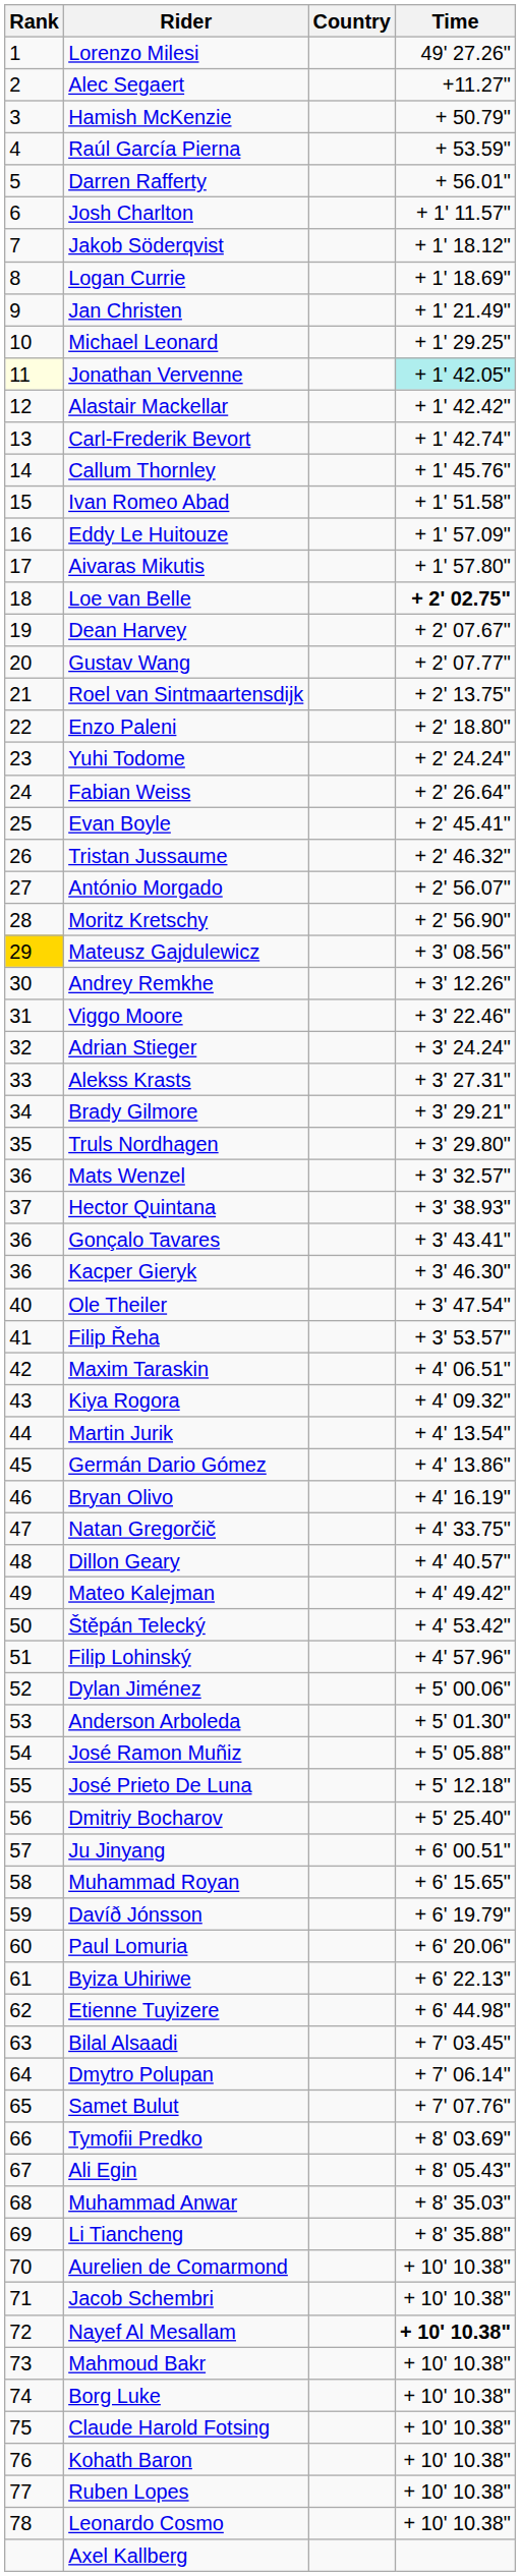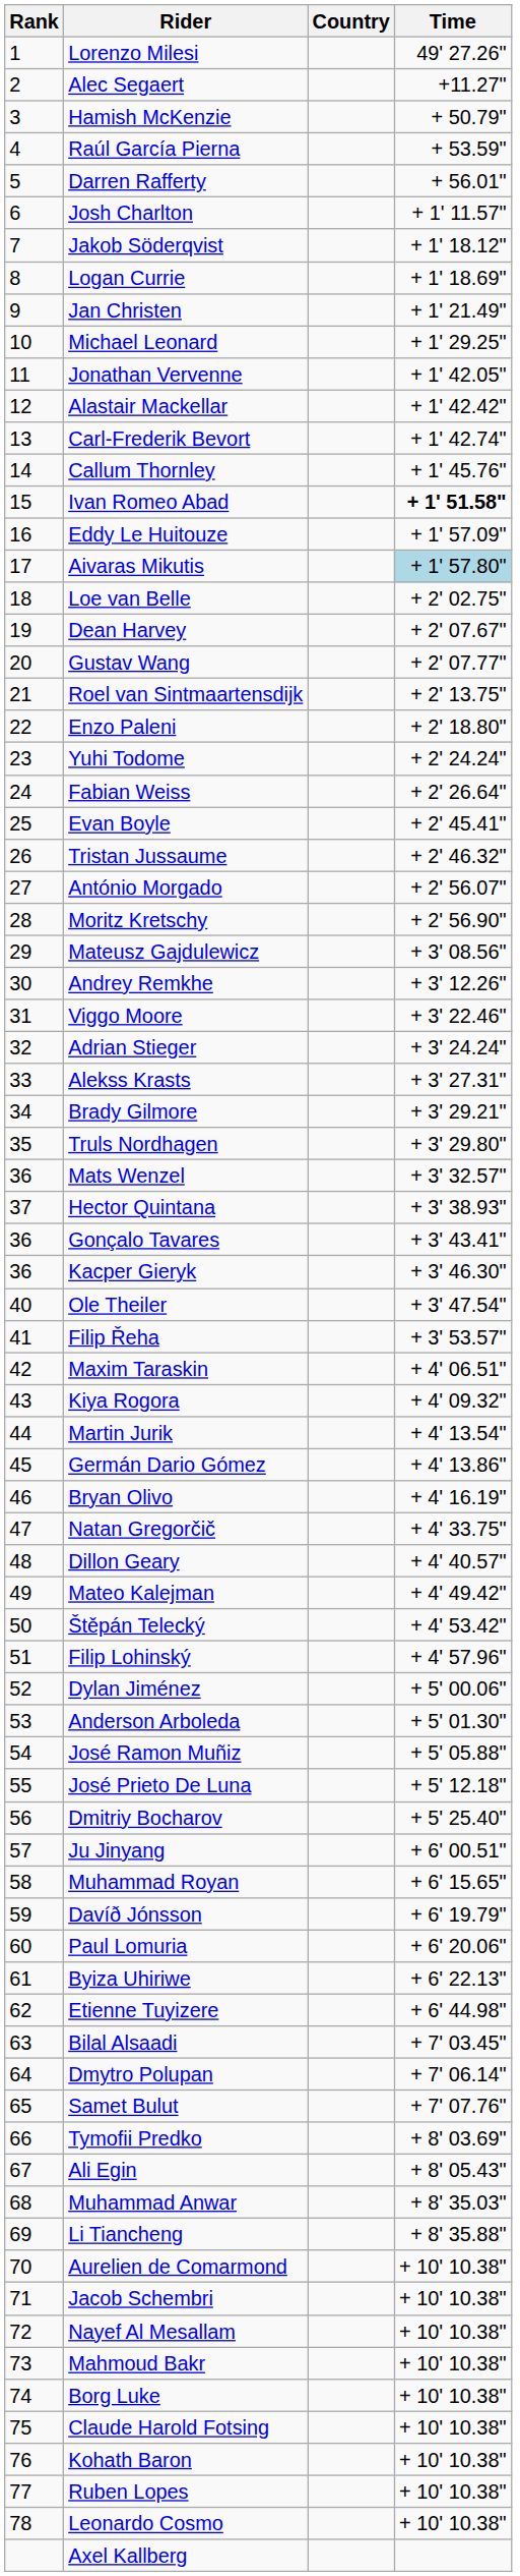Jonathan Vervenne | Rank: lightyellow background -> no background
Jonathan Vervenne | Time: paleturquoise background -> no background
Ivan Romeo Abad | Time: normal -> bold
Aivaras Mikutis | Time: no background -> lightblue background
Loe van Belle | Time: bold -> normal
Mateusz Gajdulewicz | Rank: gold background -> no background
Nayef Al Mesallam | Time: bold -> normal
